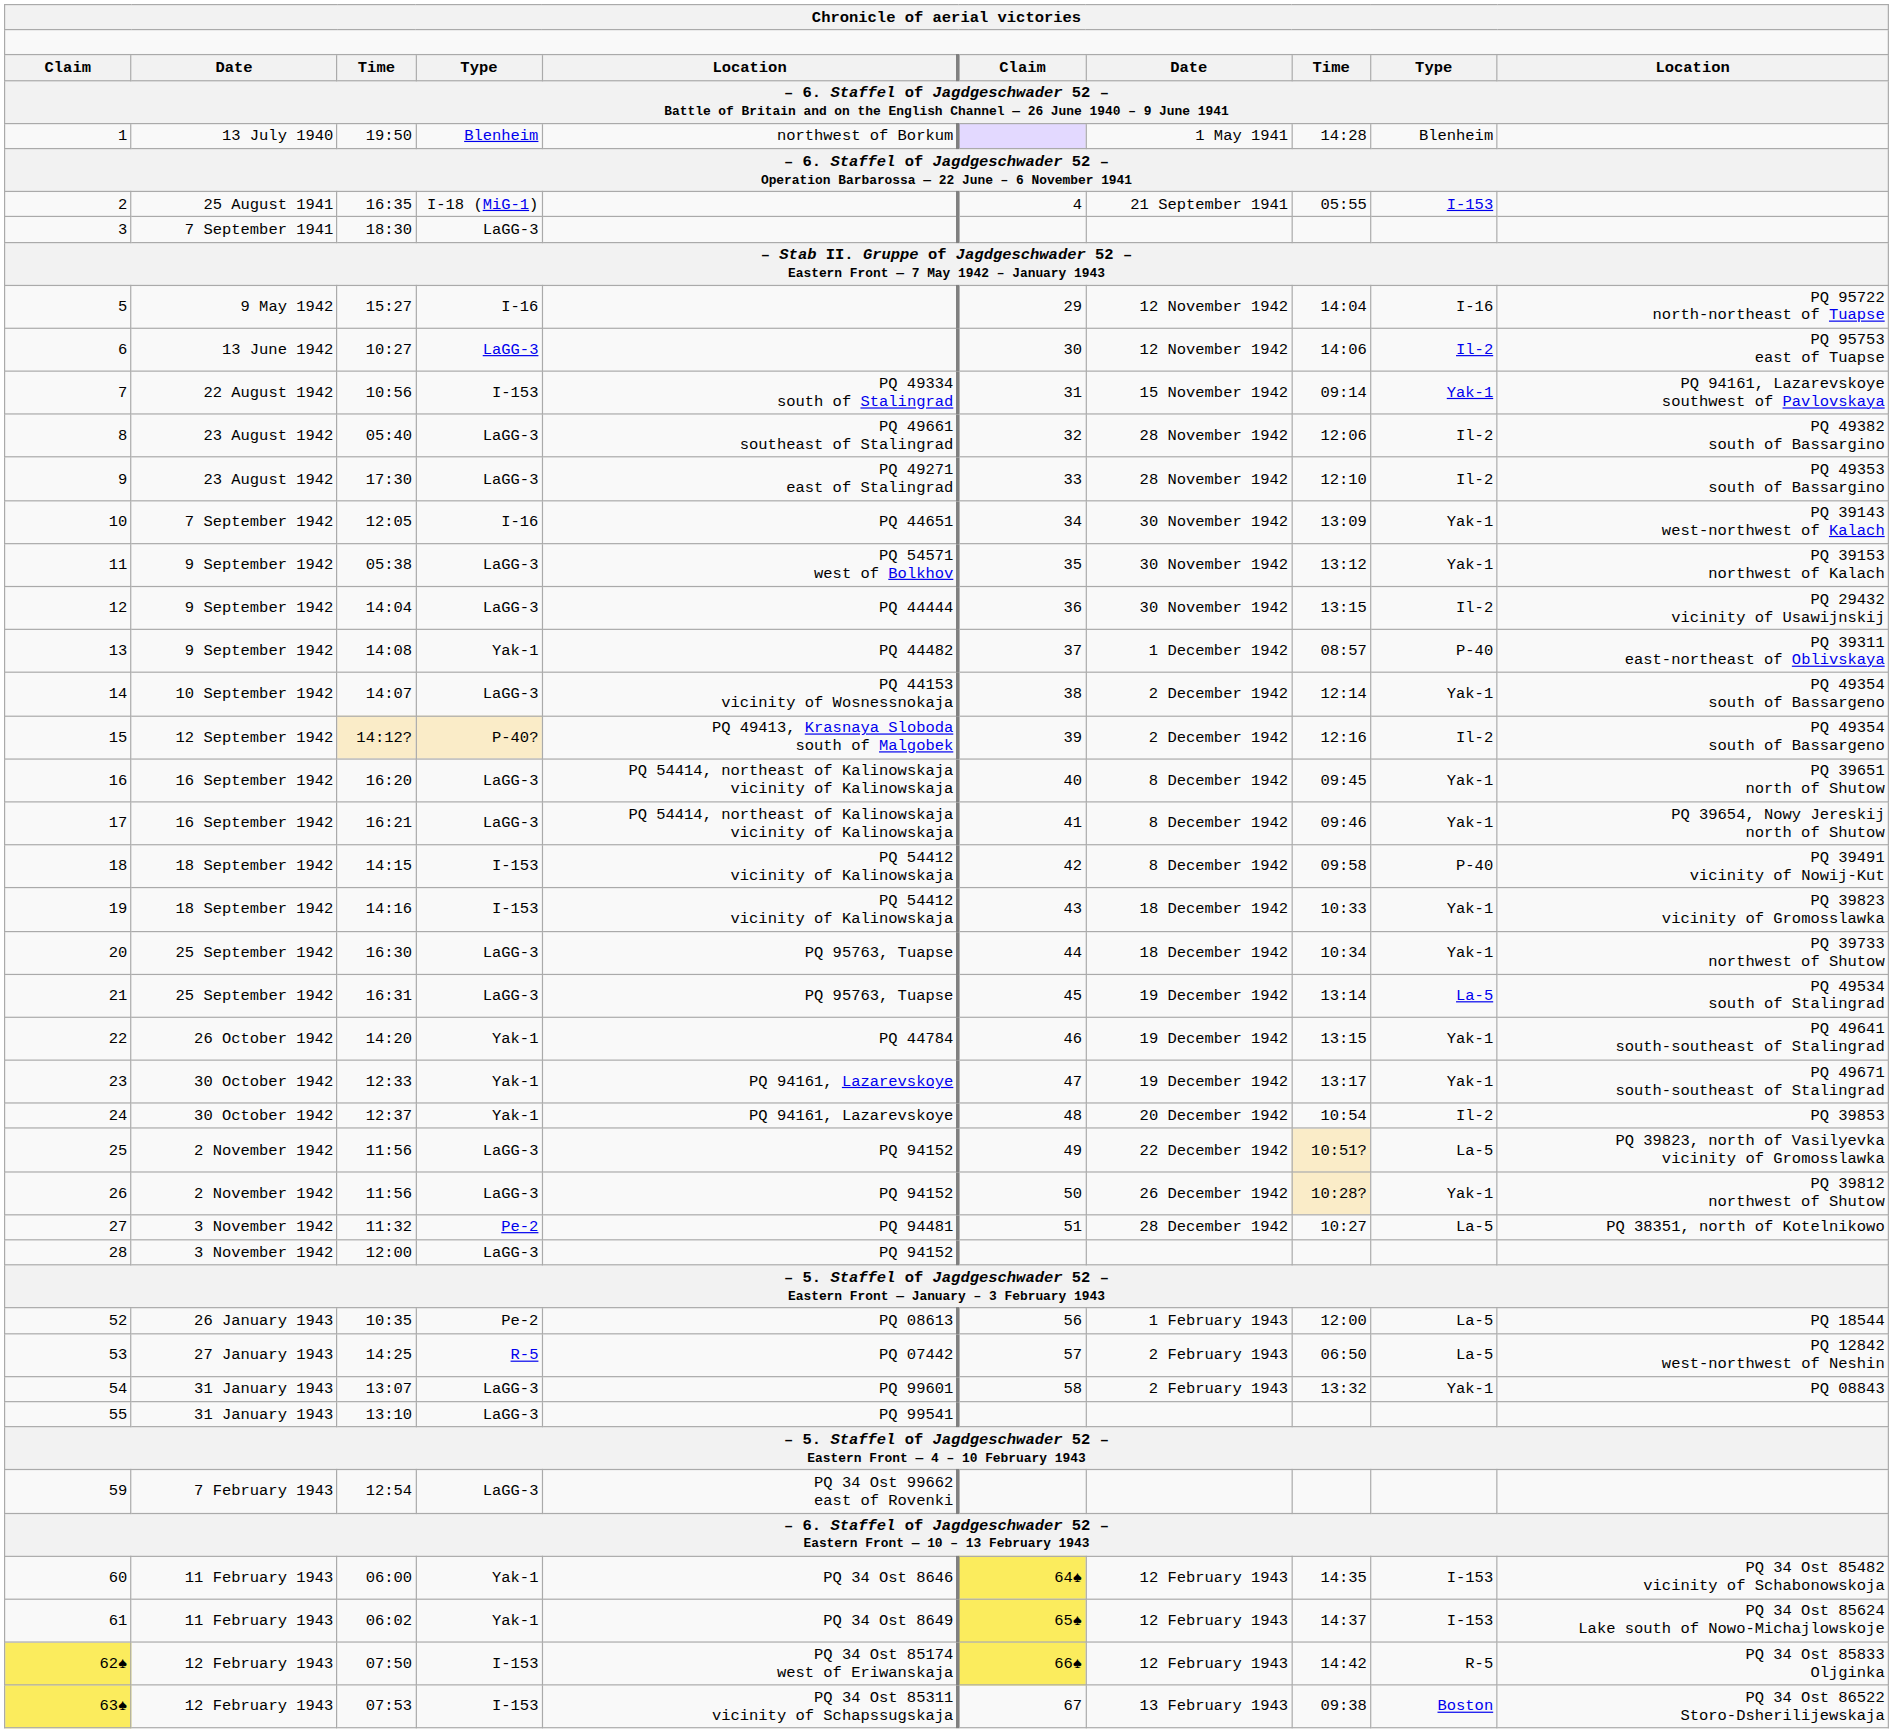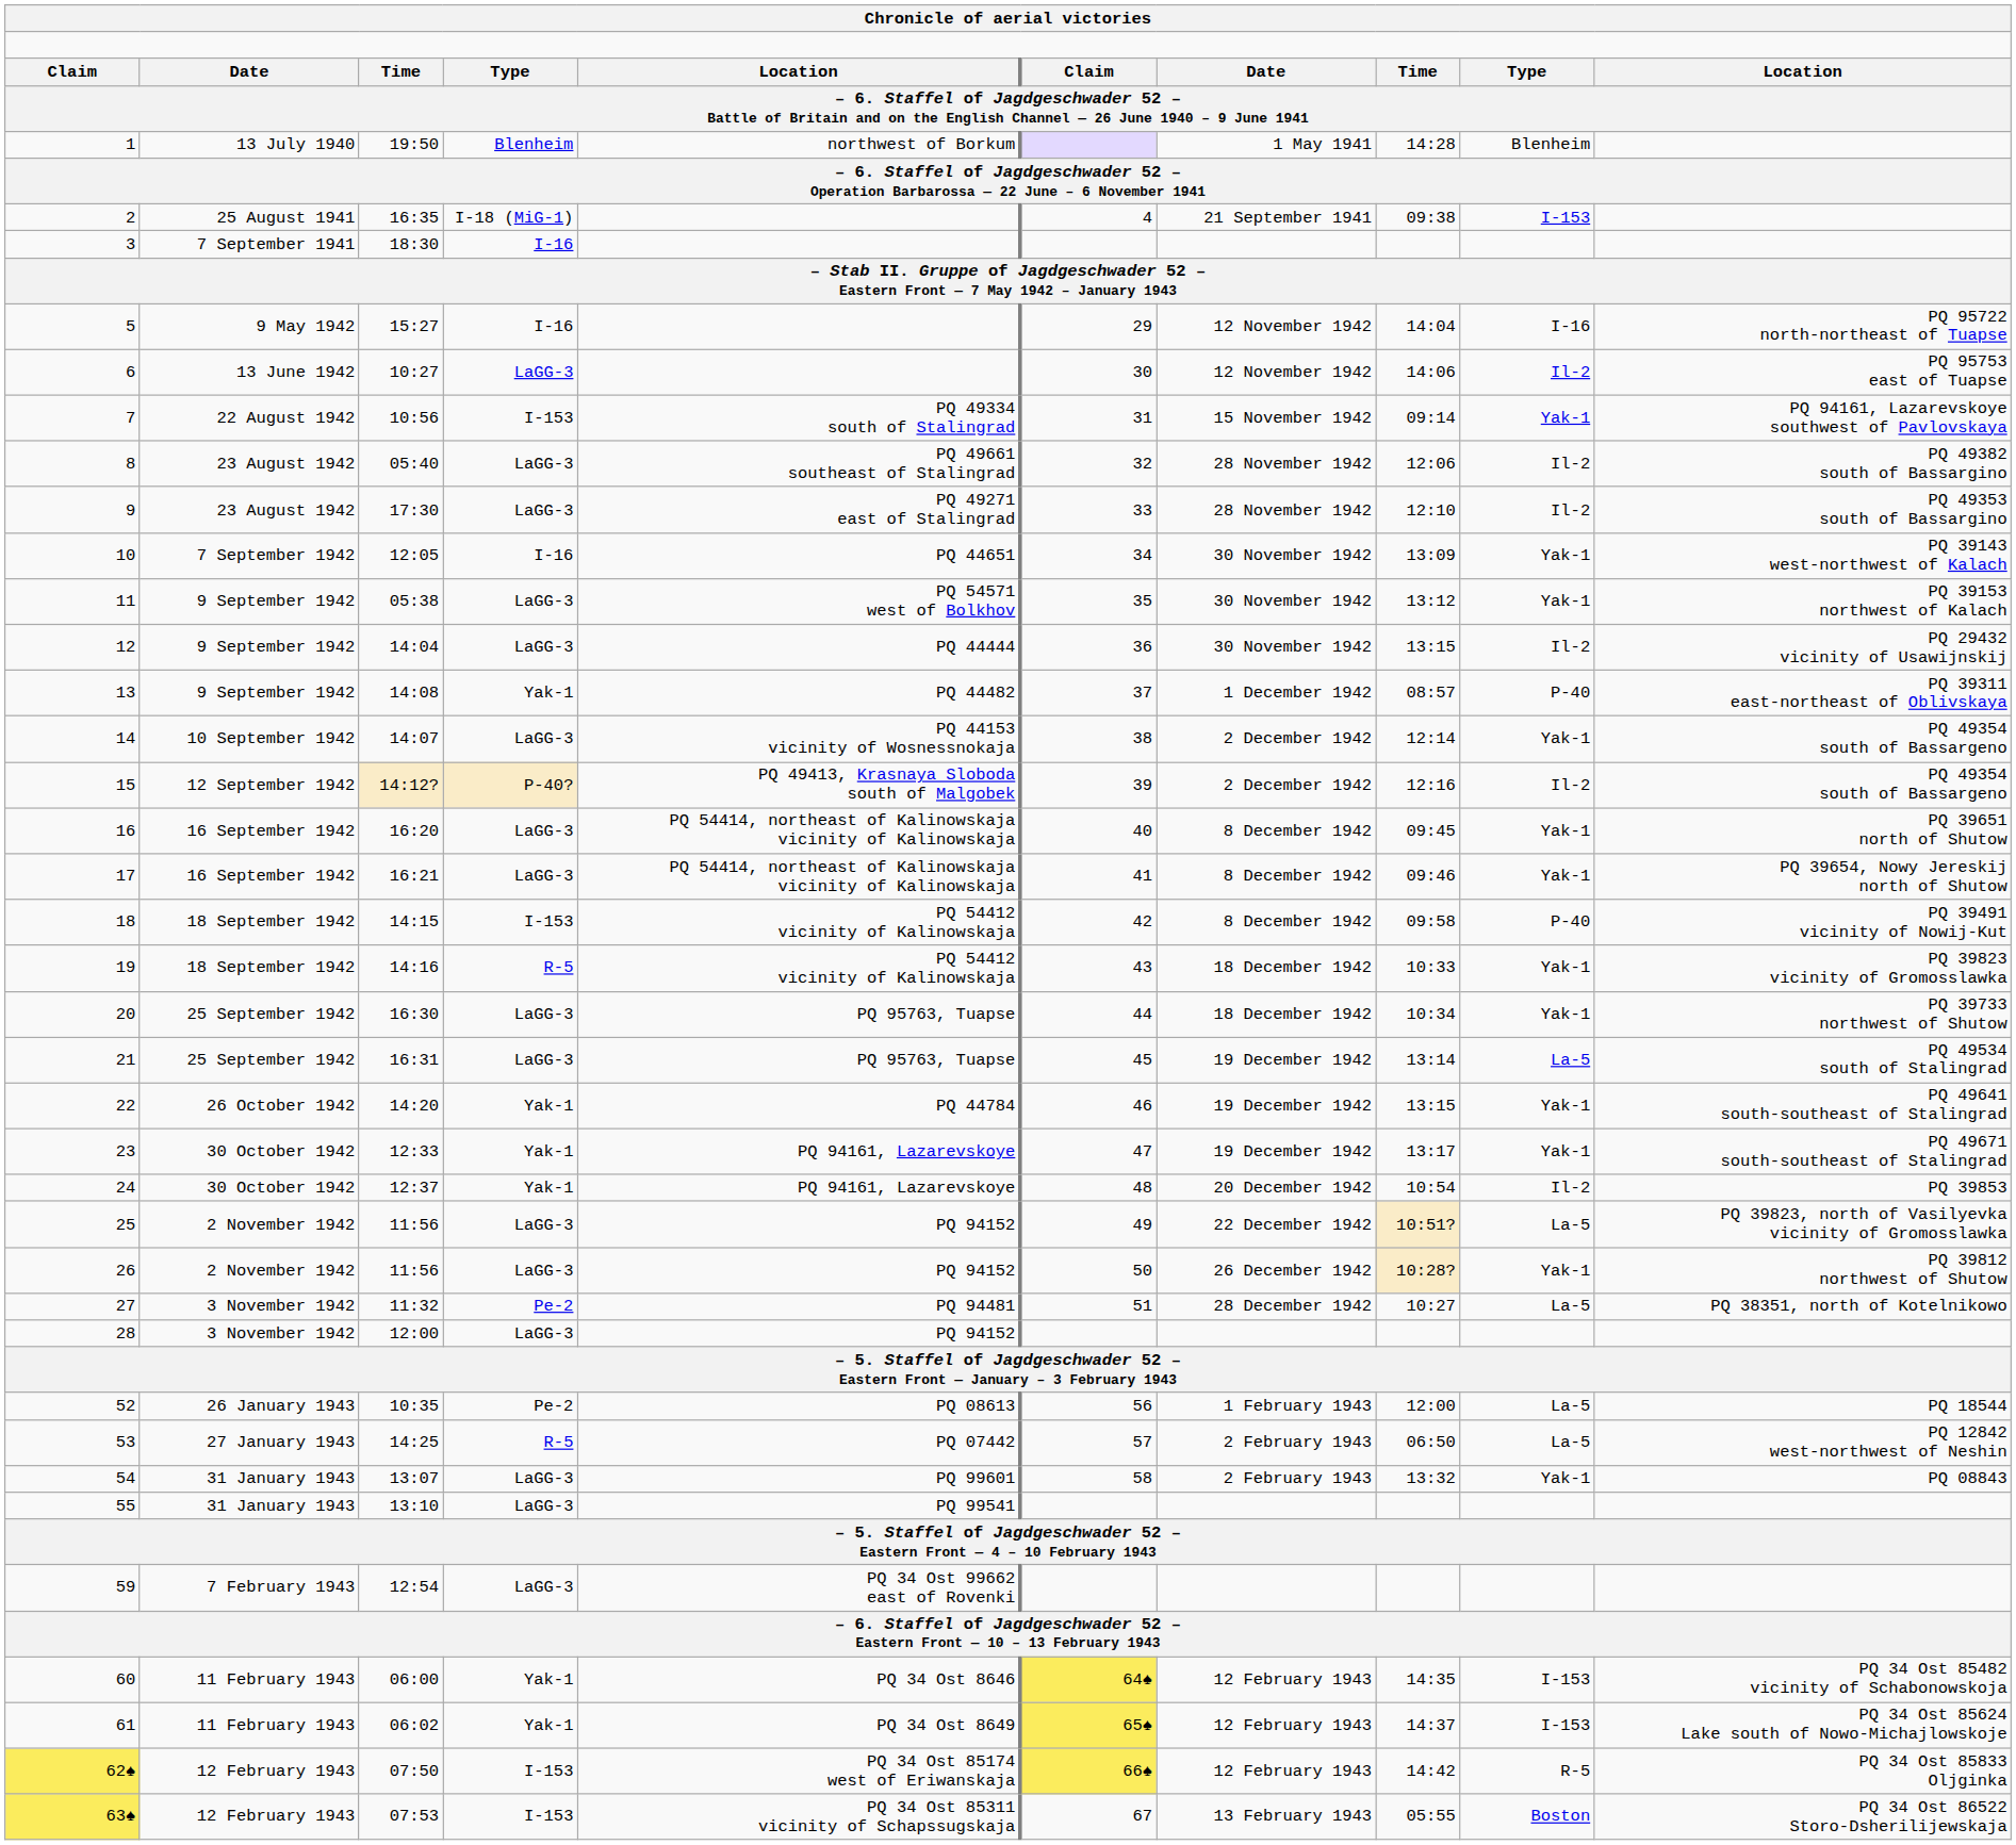2 | column 8: 05:55 -> 09:38
3 | column 4: LaGG-3 -> I-16
19 | column 4: I-153 -> R-5
63♠ | column 8: 09:38 -> 05:55
